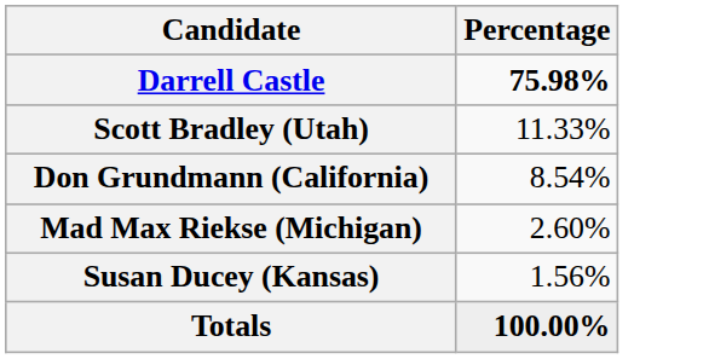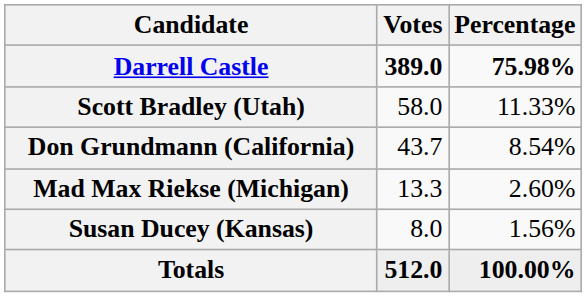+ column: Votes | 389.0 | 58.0 | 43.7 | 13.3 | 8.0 | 512.0
